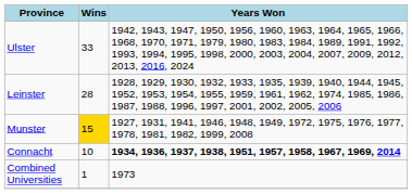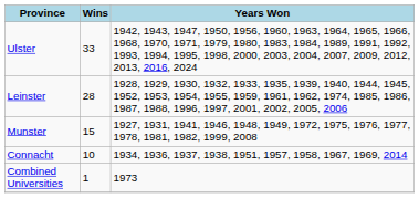Munster | Wins: gold background -> no background
Connacht | Years Won: bold -> normal
